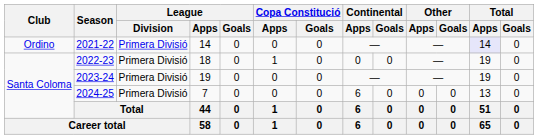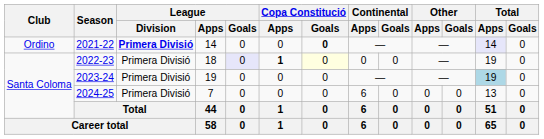2021-22 | League / Division: normal -> bold
2021-22 | Copa Constitució / Goals: normal -> bold
2022-23 | League / Goals: no background -> lavender background
2022-23 | Copa Constitució / Apps: normal -> bold
2022-23 | Copa Constitució / Goals: no background -> lightyellow background
2023-24 | Total / Apps: no background -> lightblue background
